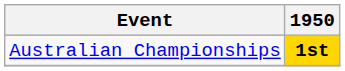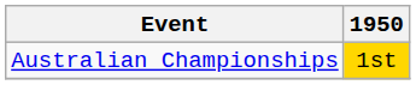Australian Championships | 1950: bold -> normal
